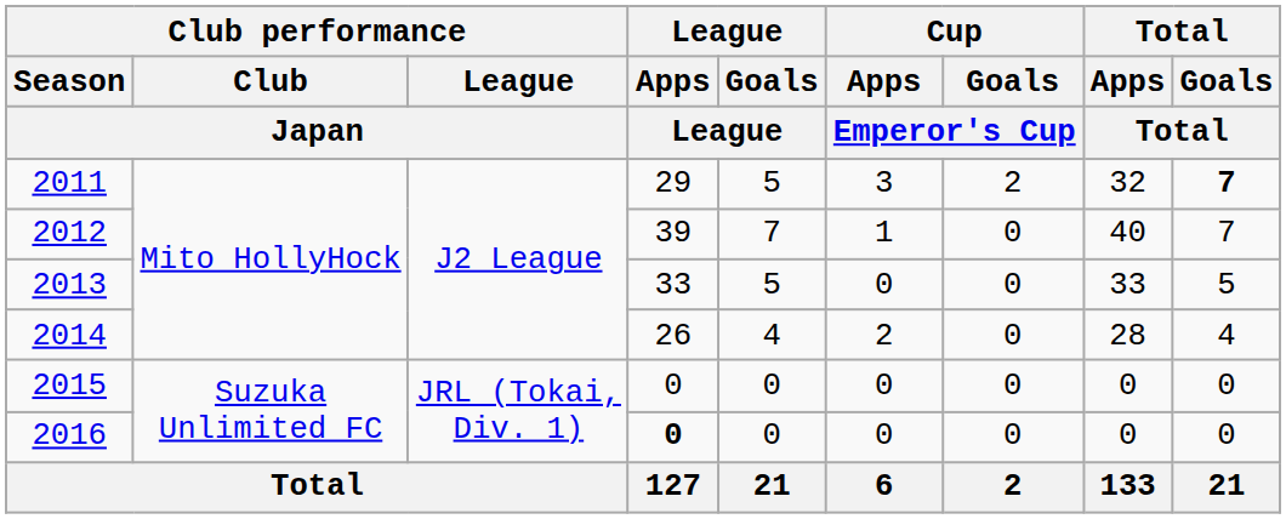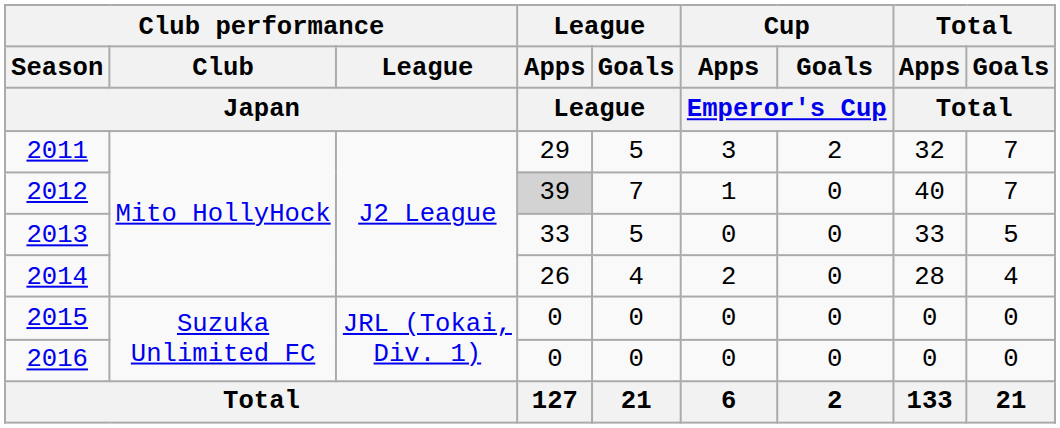2011 | Total / Goals / Total: bold -> normal
2012 | League / Apps / League: no background -> lightgrey background
2016 | League / Apps / League: bold -> normal
